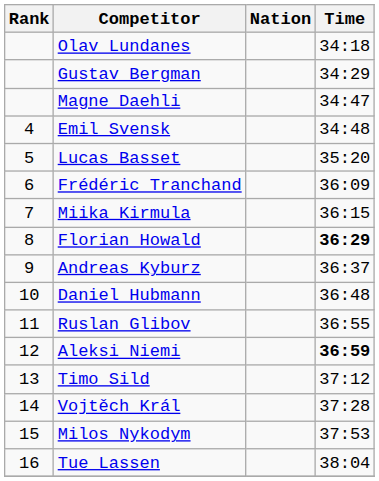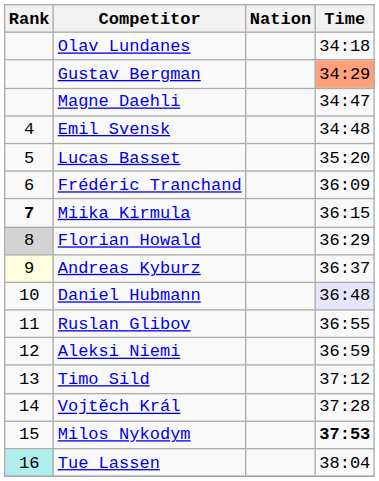Gustav Bergman | Time: no background -> lightsalmon background
Miika Kirmula | Rank: normal -> bold
Florian Howald | Rank: no background -> lightgrey background
Florian Howald | Time: bold -> normal
Andreas Kyburz | Rank: no background -> lightyellow background
Daniel Hubmann | Time: no background -> lavender background
Aleksi Niemi | Time: bold -> normal
Milos Nykodym | Time: normal -> bold
Tue Lassen | Rank: no background -> paleturquoise background
